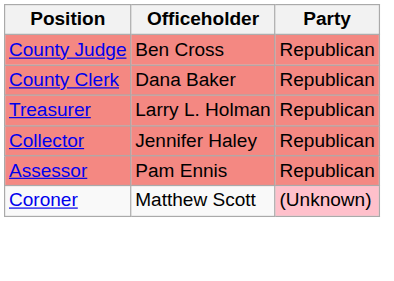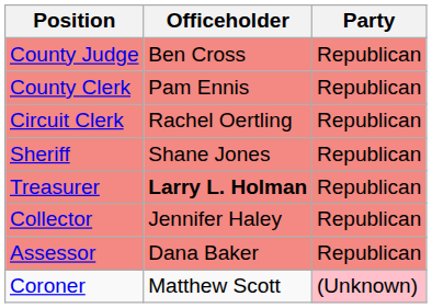County Clerk | Officeholder: Dana Baker -> Pam Ennis
+ row: Circuit Clerk | Rachel Oertling | Republican
+ row: Sheriff | Shane Jones | Republican
Treasurer | Officeholder: normal -> bold
Assessor | Officeholder: Pam Ennis -> Dana Baker
